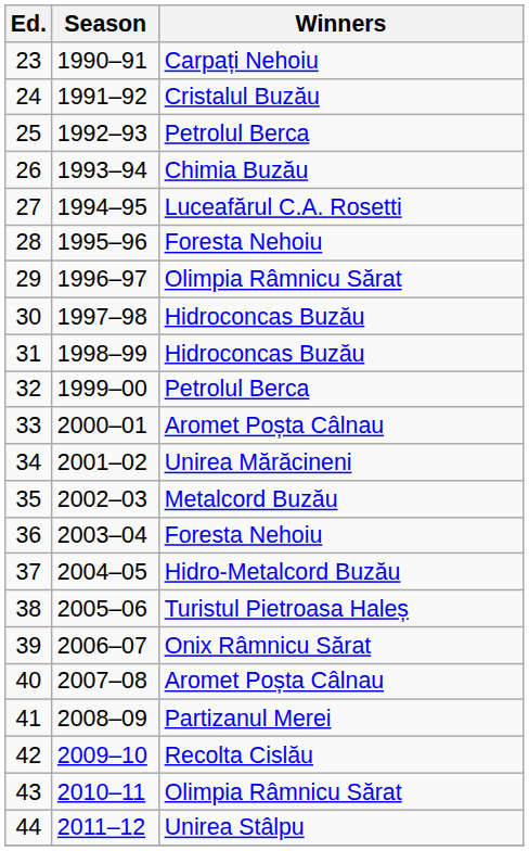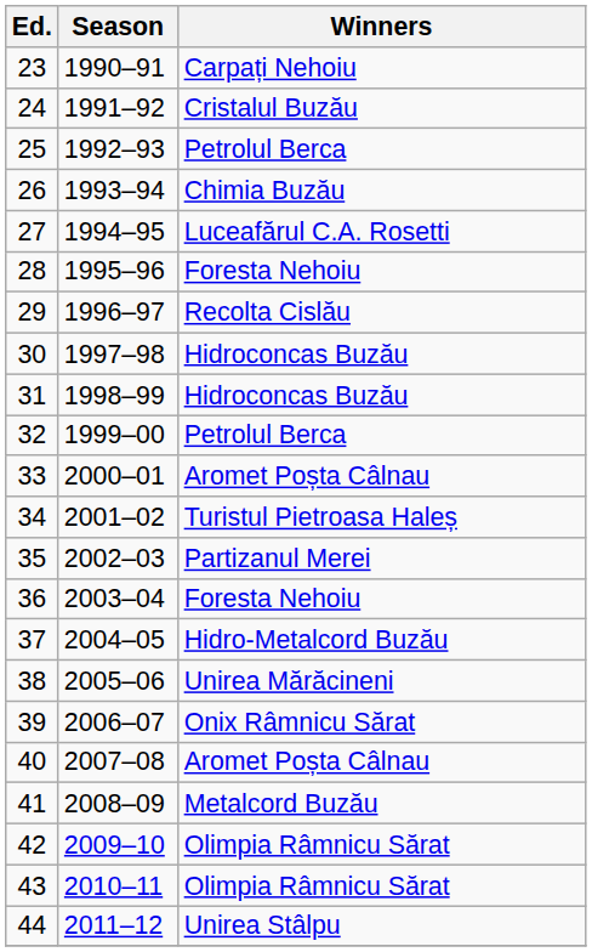29 | Winners: Olimpia Râmnicu Sărat -> Recolta Cislău
34 | Winners: Unirea Mărăcineni -> Turistul Pietroasa Haleș
35 | Winners: Metalcord Buzău -> Partizanul Merei
38 | Winners: Turistul Pietroasa Haleș -> Unirea Mărăcineni
41 | Winners: Partizanul Merei -> Metalcord Buzău
42 | Winners: Recolta Cislău -> Olimpia Râmnicu Sărat
